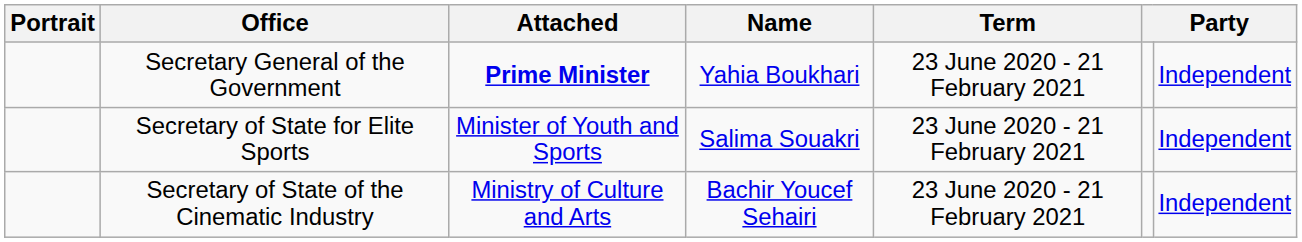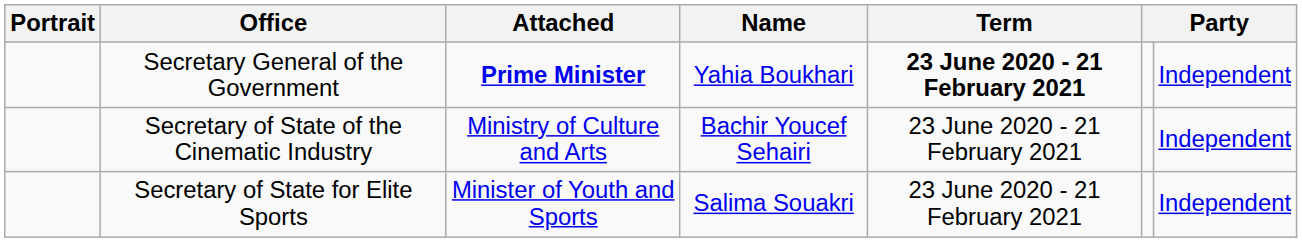Secretary General of the Government | Term: normal -> bold
rows swapped: Secretary of State for Elite Sports <-> Secretary of State of the Cinematic Industry
